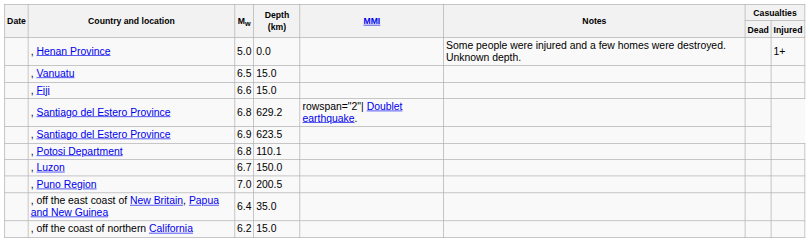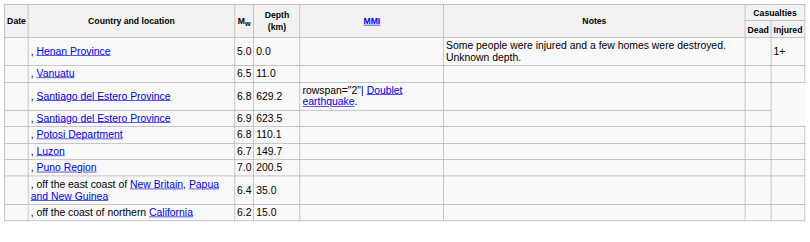, Vanuatu | Depth (km): 15.0 -> 11.0
- row: , Fiji | 6.6 | 15.0
, Luzon | Depth (km): 150.0 -> 149.7
